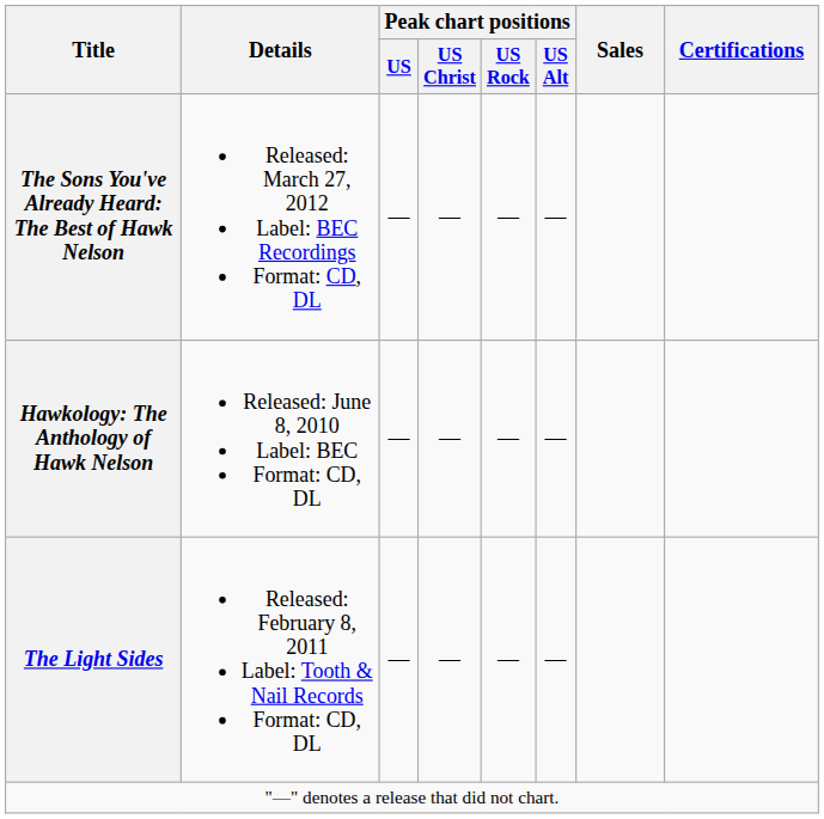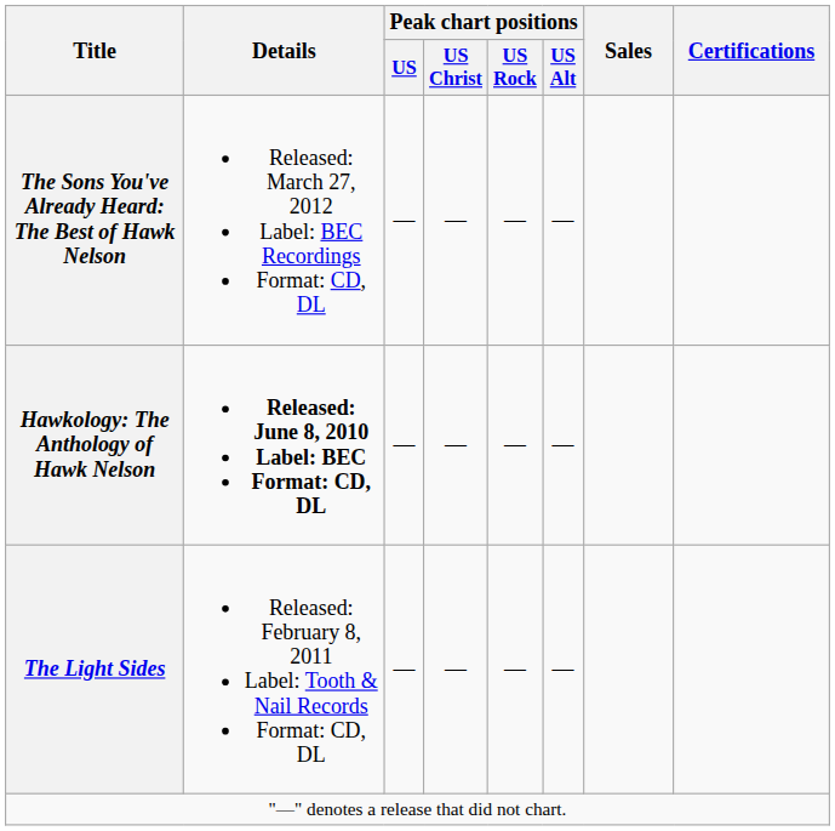Hawkology: The Anthology of Hawk Nelson | Details: normal -> bold
